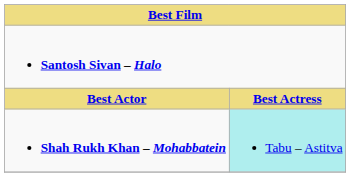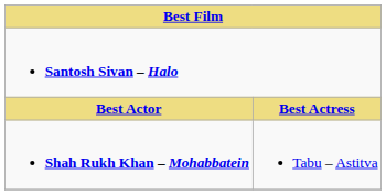Shah Rukh Khan – Mohabbatein | column 2: paleturquoise background -> no background
